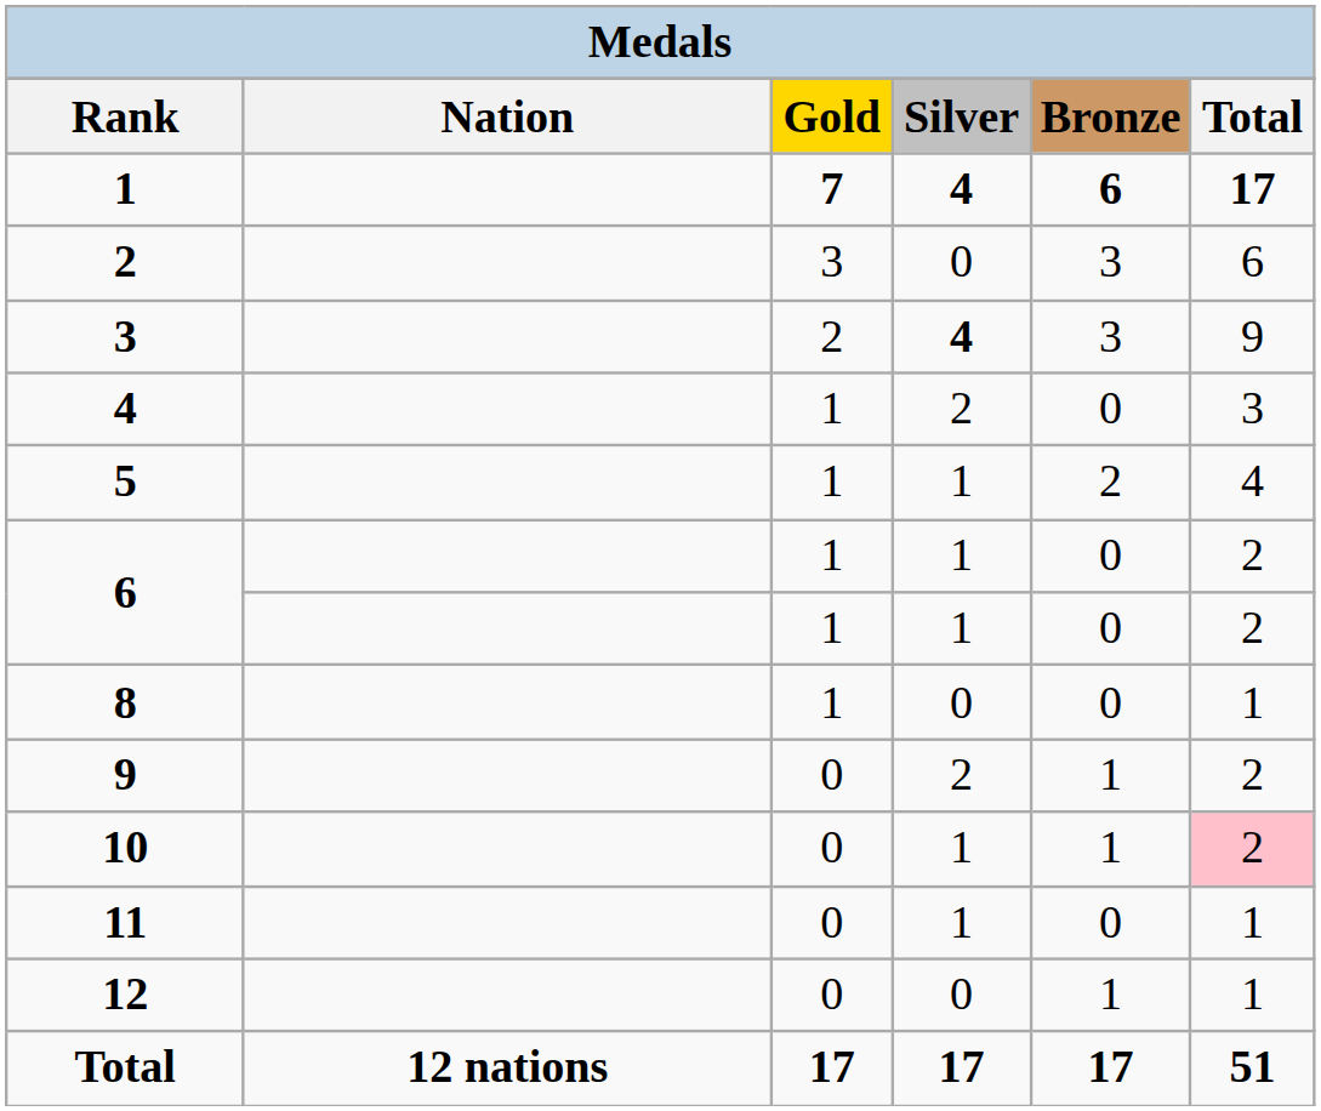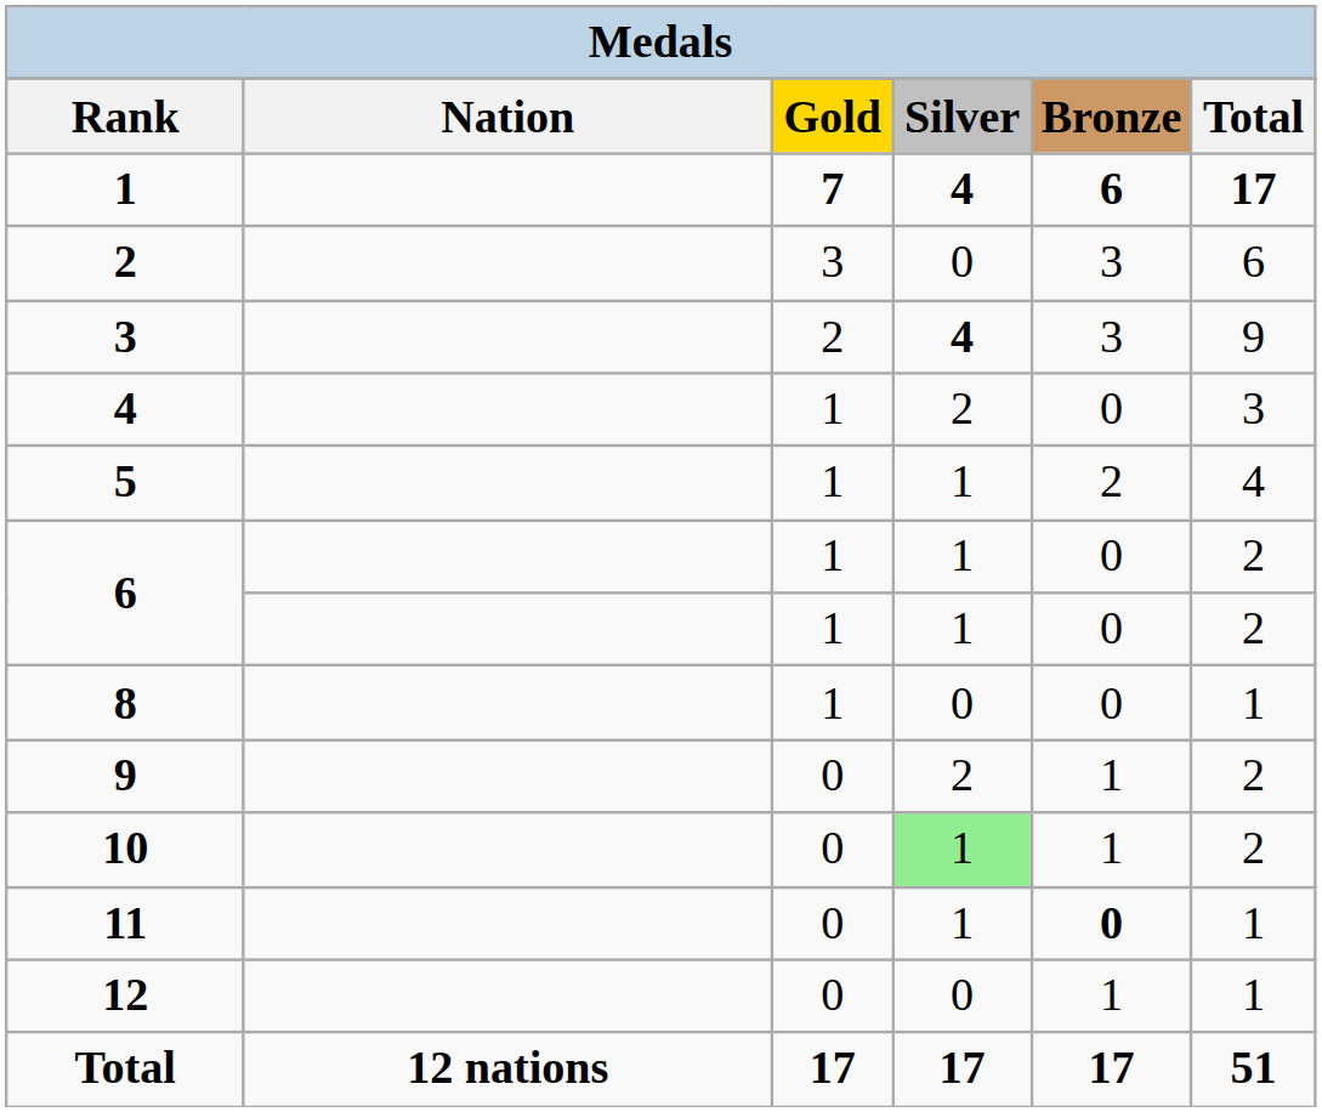10 | column 4: no background -> lightgreen background
10 | column 6: pink background -> no background
11 | column 5: normal -> bold
